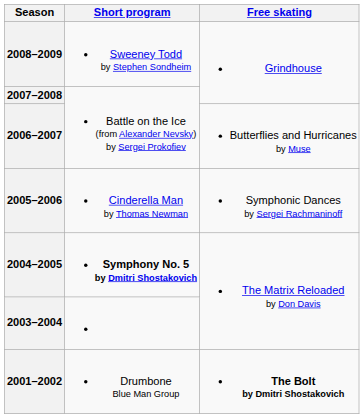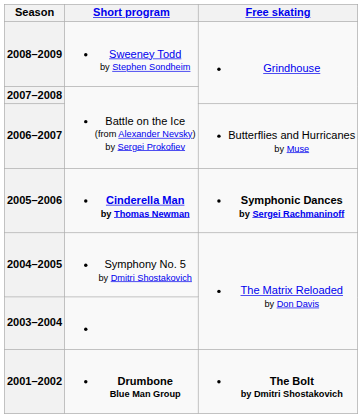2005–2006 | Short program: normal -> bold
2005–2006 | Free skating: normal -> bold
2004–2005 | Short program: bold -> normal
2001–2002 | Short program: normal -> bold
